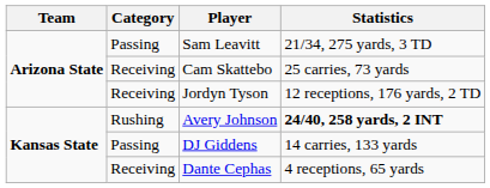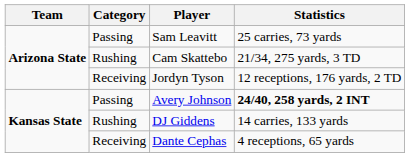Sam Leavitt | Statistics: 21/34, 275 yards, 3 TD -> 25 carries, 73 yards
Cam Skattebo | Category: Receiving -> Rushing
Cam Skattebo | Statistics: 25 carries, 73 yards -> 21/34, 275 yards, 3 TD
Avery Johnson | Category: Rushing -> Passing
DJ Giddens | Category: Passing -> Rushing
